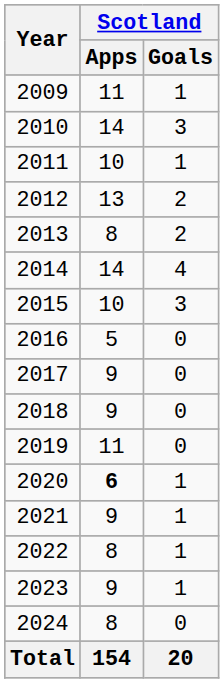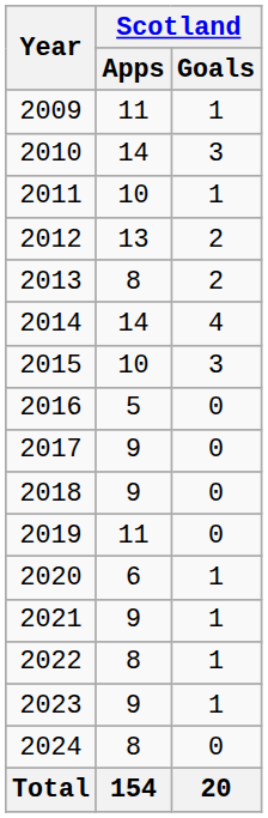2020 | Scotland / Apps: bold -> normal
